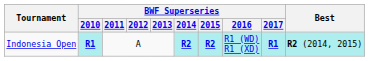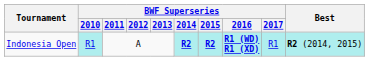Indonesia Open | BWF Superseries / 2010: bold -> normal
Indonesia Open | BWF Superseries / 2016: normal -> bold
Indonesia Open | BWF Superseries / 2017: bold -> normal
